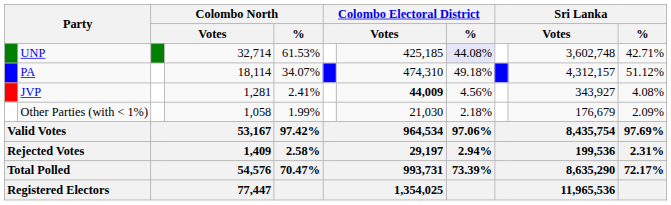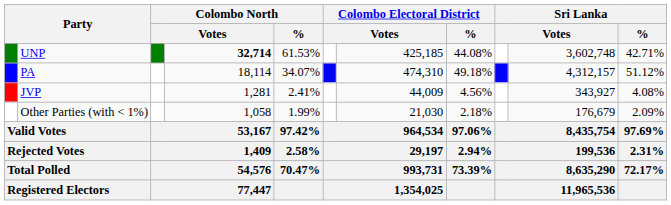UNP | column 4: normal -> bold
UNP | Colombo Electoral District / %: lavender background -> no background
JVP | column 7: bold -> normal
